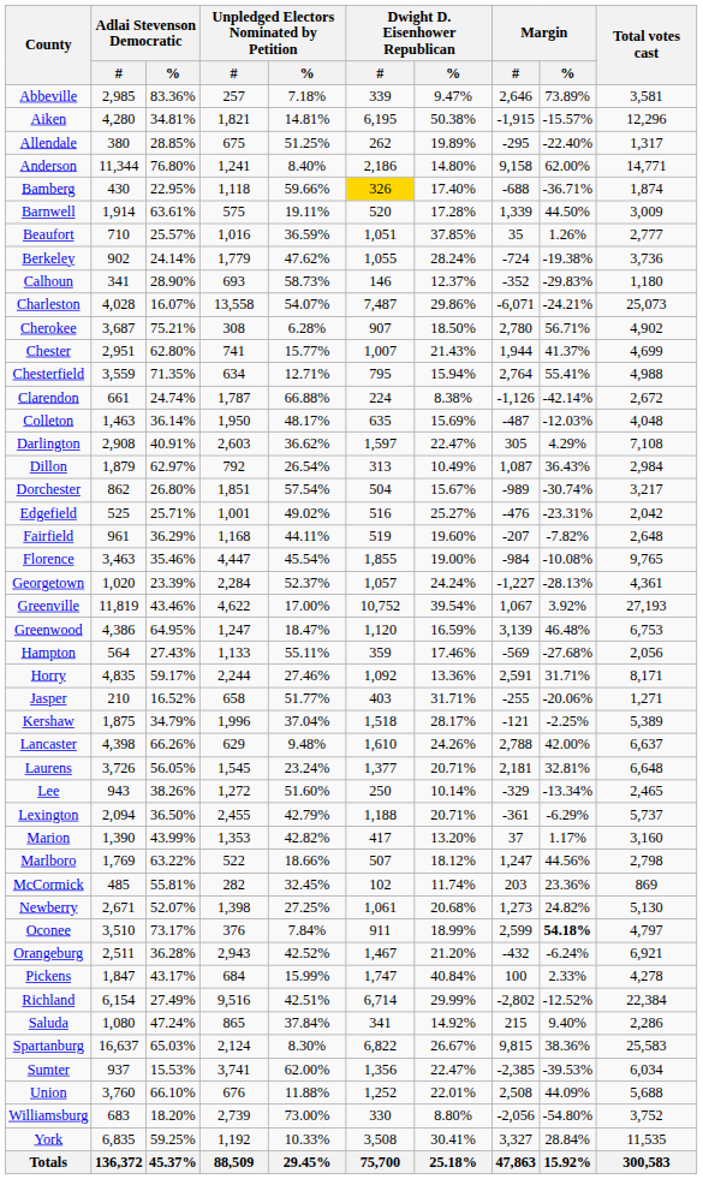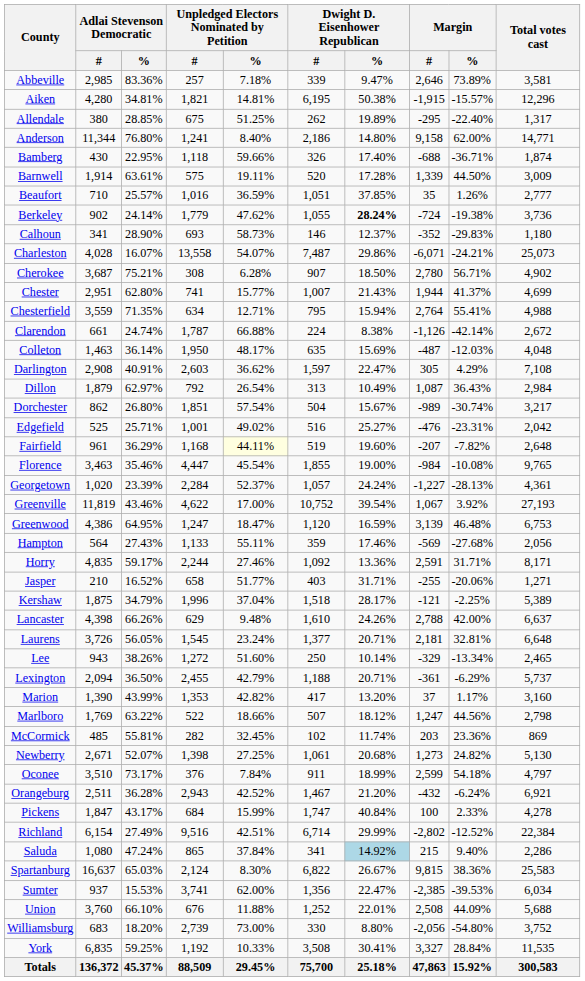Bamberg | Dwight D. Eisenhower Republican / #: gold background -> no background
Berkeley | Dwight D. Eisenhower Republican / %: normal -> bold
Fairfield | Unpledged Electors Nominated by Petition / %: no background -> lightyellow background
Oconee | Margin / %: bold -> normal
Saluda | Dwight D. Eisenhower Republican / %: no background -> lightblue background
